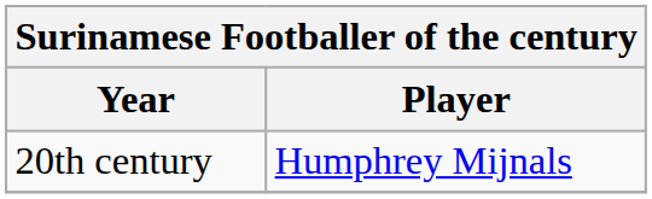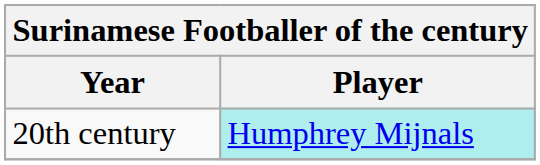20th century | Player: no background -> paleturquoise background
